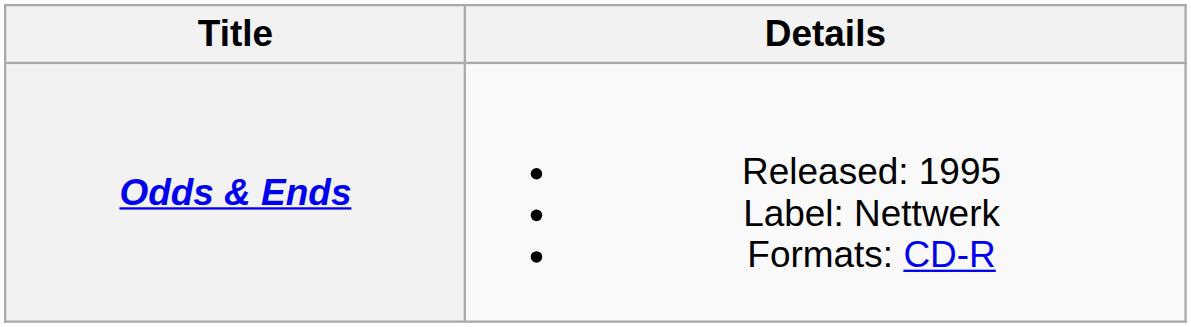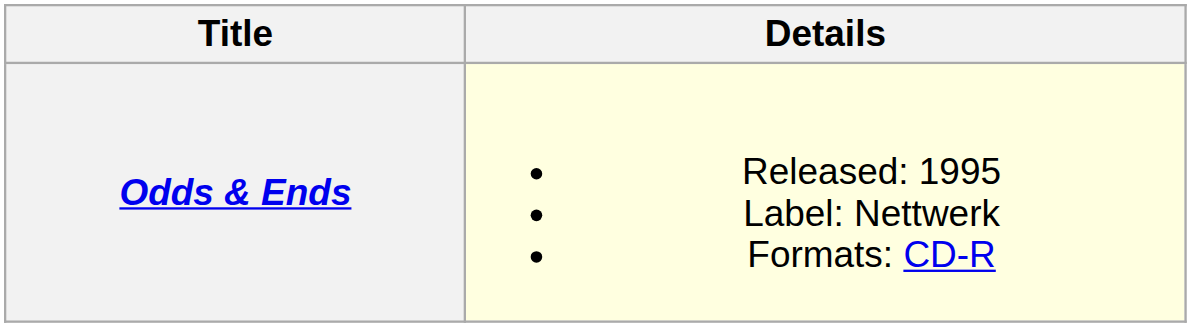Odds & Ends | Details: no background -> lightyellow background
